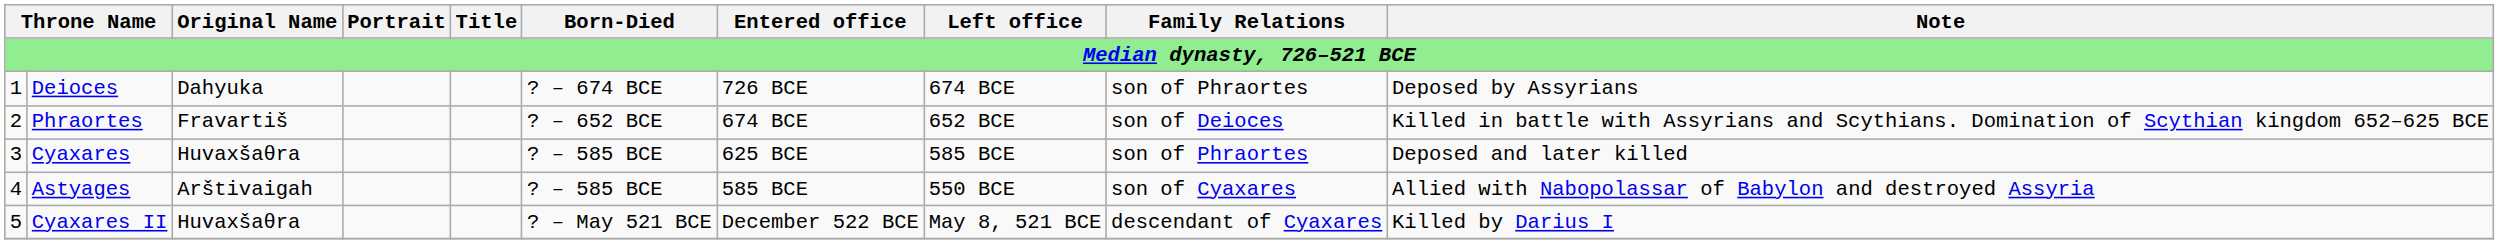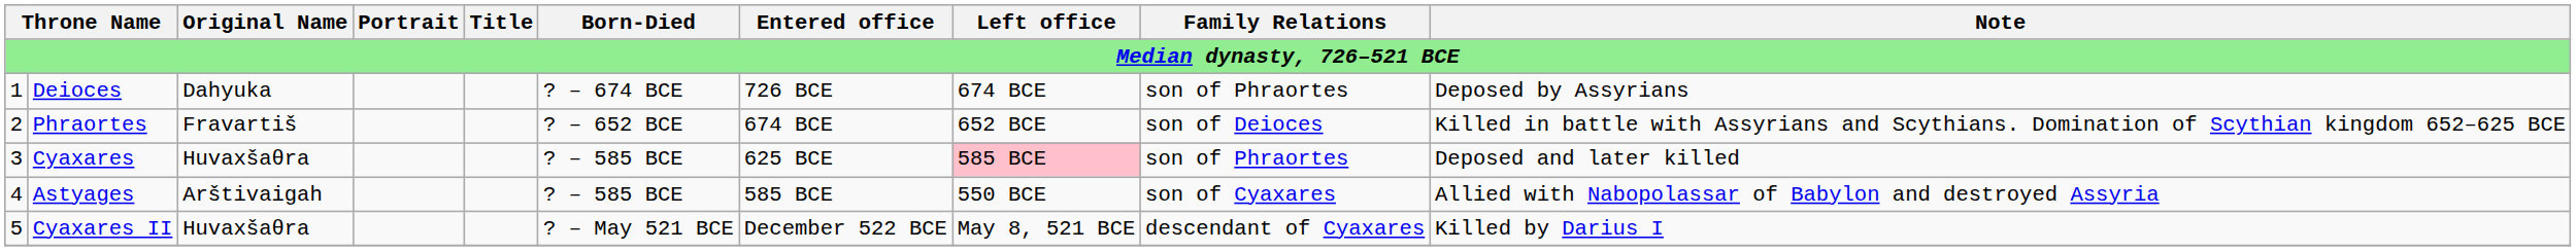Cyaxares | Left office: no background -> pink background
